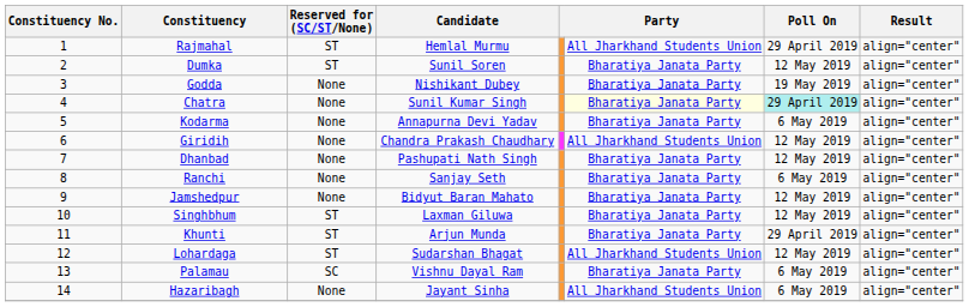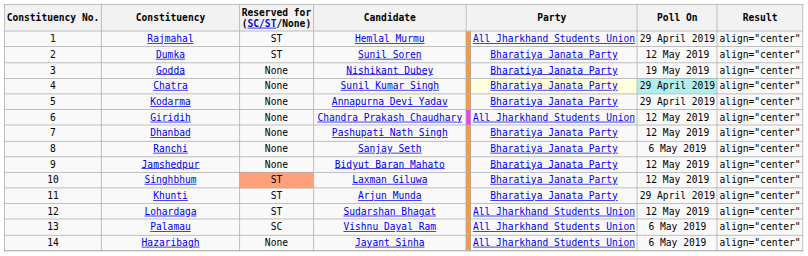Kodarma | Poll On: 6 May 2019 -> 29 April 2019
Singhbhum | Reserved for (SC/ST/None): no background -> lightsalmon background
Palamau | column 6: Bharatiya Janata Party -> All Jharkhand Students Union
